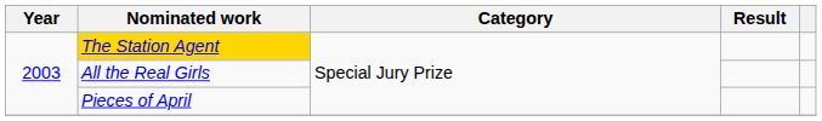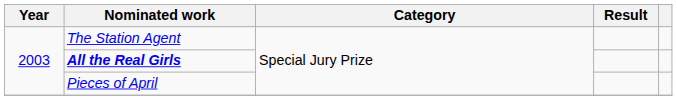The Station Agent | Nominated work: gold background -> no background
All the Real Girls | Nominated work: normal -> bold
